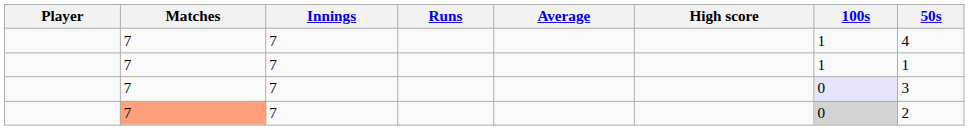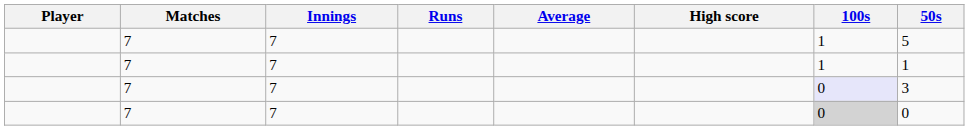row 2 | 50s: 4 -> 5
row 5 | Matches: lightsalmon background -> no background
row 5 | 50s: 2 -> 0
